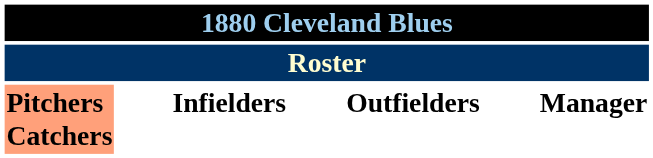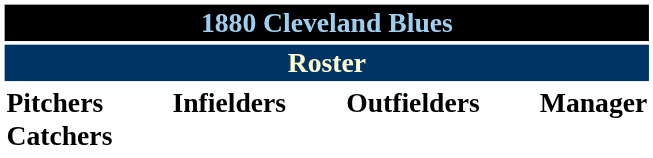Pitchers Catchers | column 1: lightsalmon background -> no background
